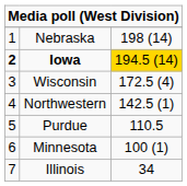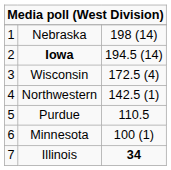Iowa | column 1: bold -> normal
Iowa | column 3: gold background -> no background
Illinois | column 3: normal -> bold
